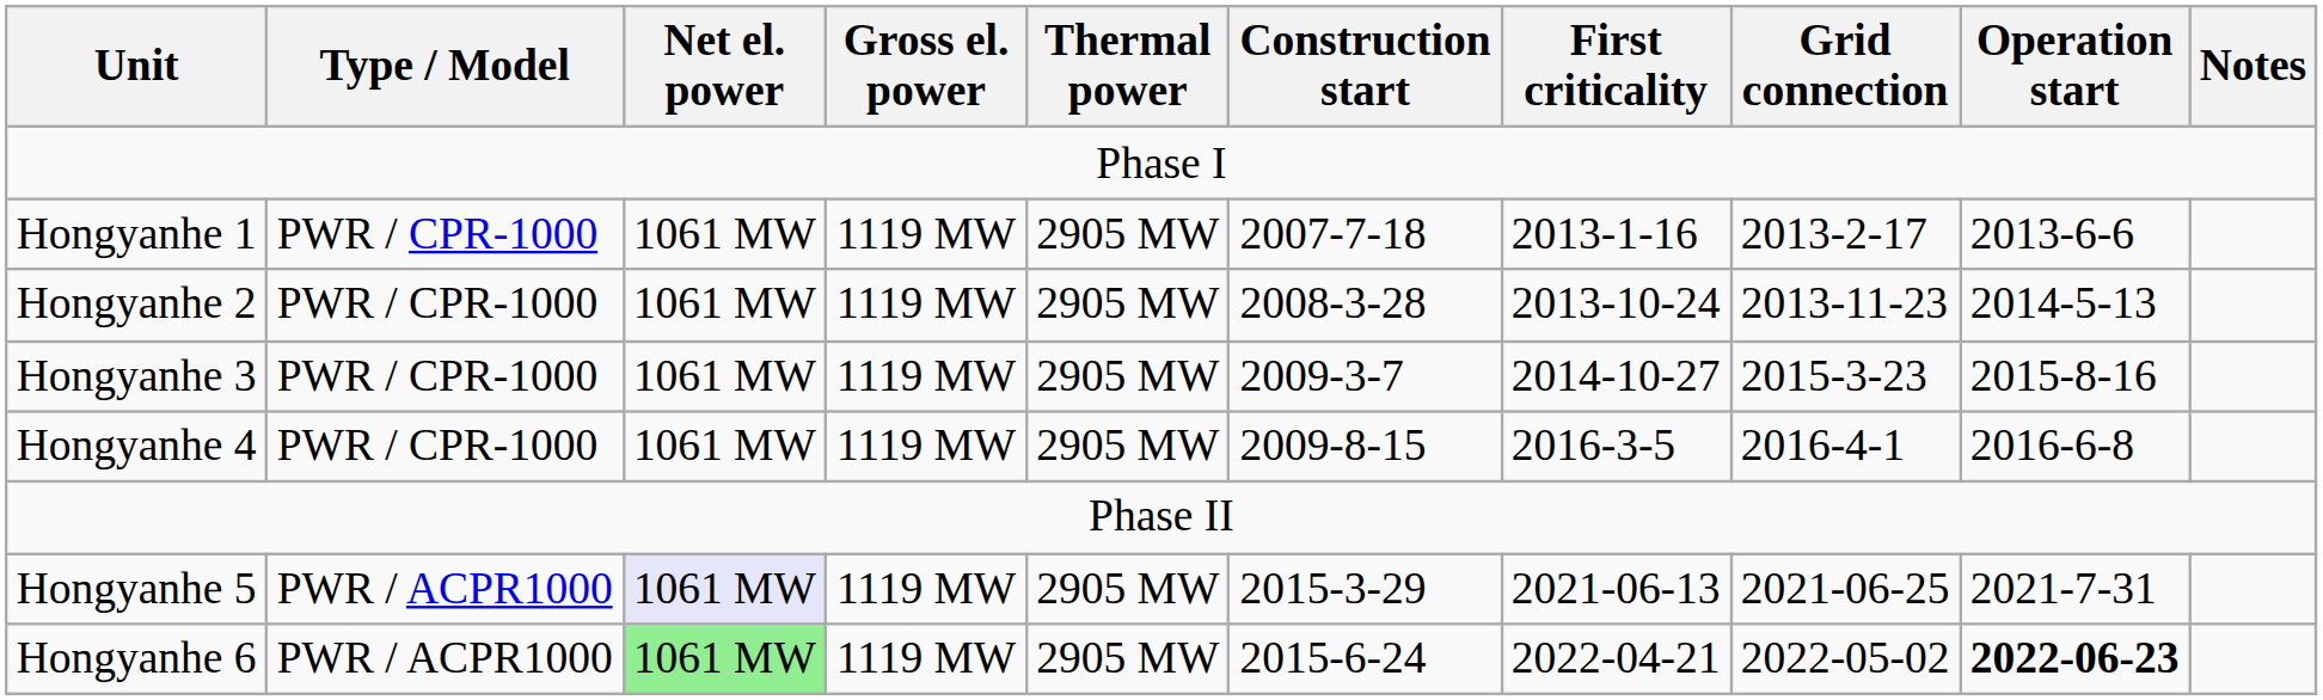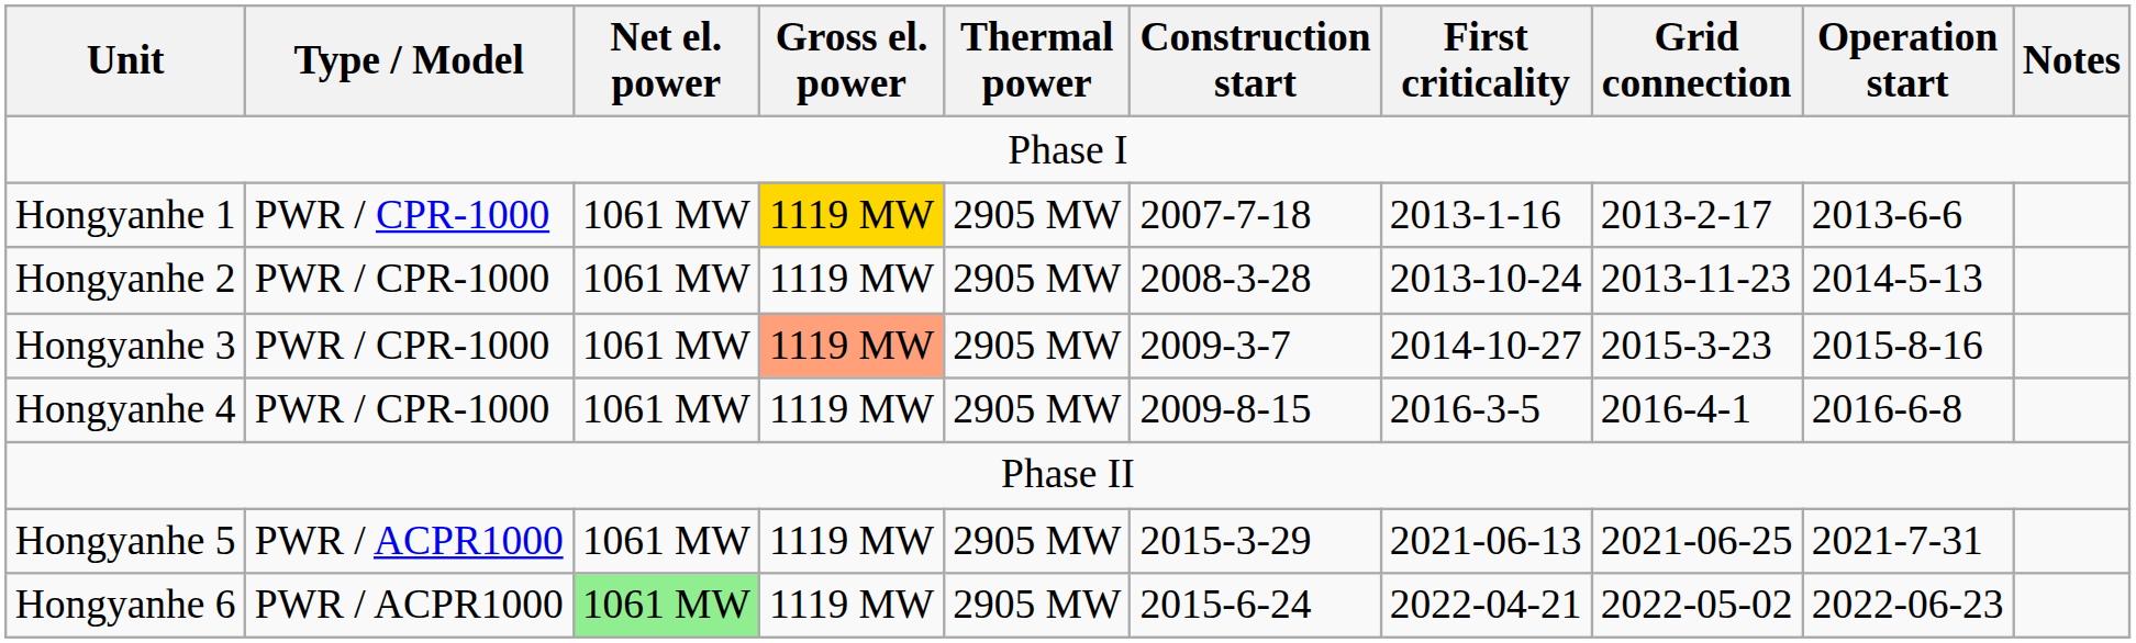Hongyanhe 1 | Gross el. power: no background -> gold background
Hongyanhe 3 | Gross el. power: no background -> lightsalmon background
Hongyanhe 5 | Net el. power: lavender background -> no background
Hongyanhe 6 | Operation start: bold -> normal
